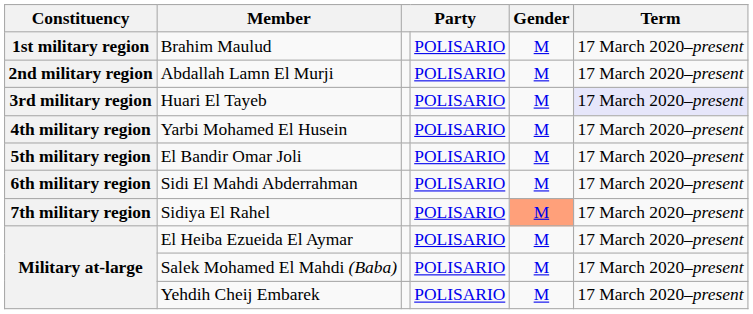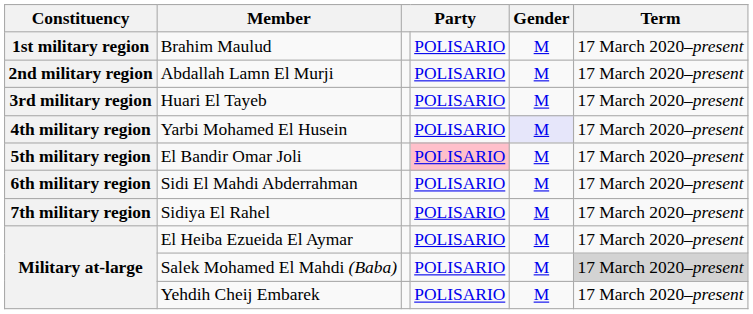Huari El Tayeb | Term: lavender background -> no background
Yarbi Mohamed El Husein | Gender: no background -> lavender background
El Bandir Omar Joli | column 4: no background -> pink background
Sidiya El Rahel | Gender: lightsalmon background -> no background
Salek Mohamed El Mahdi (Baba) | Term: no background -> lightgrey background
